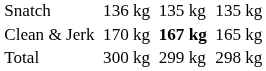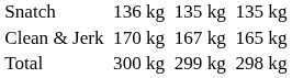Clean & Jerk | column 3: bold -> normal
